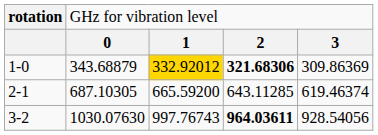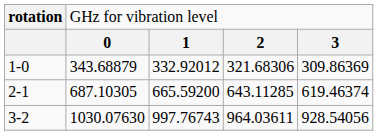1-0 | column 3: gold background -> no background
1-0 | column 4: bold -> normal
3-2 | column 4: bold -> normal
